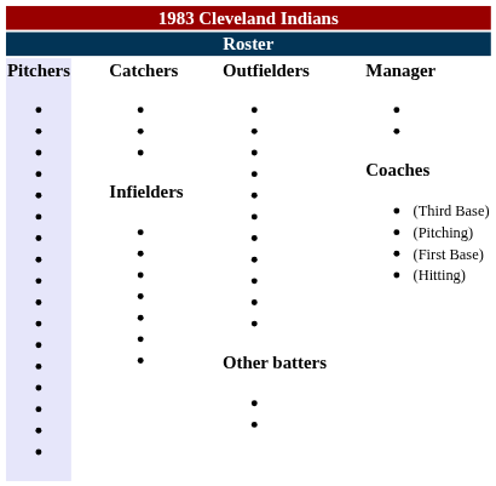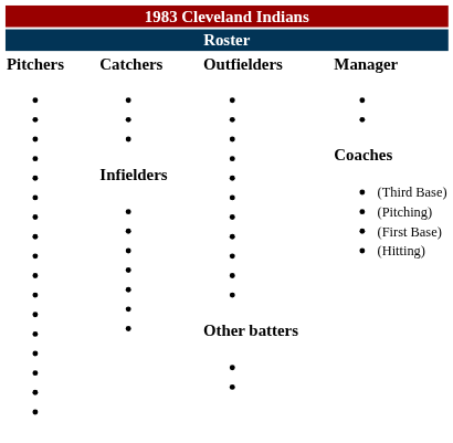Pitchers | column 1: lavender background -> no background
